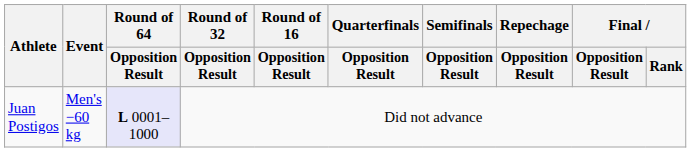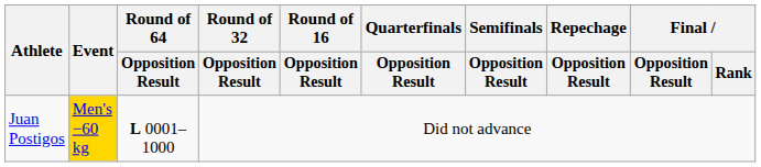Juan Postigos | Event: no background -> gold background
Juan Postigos | Round of 64 / Opposition Result: lavender background -> no background
